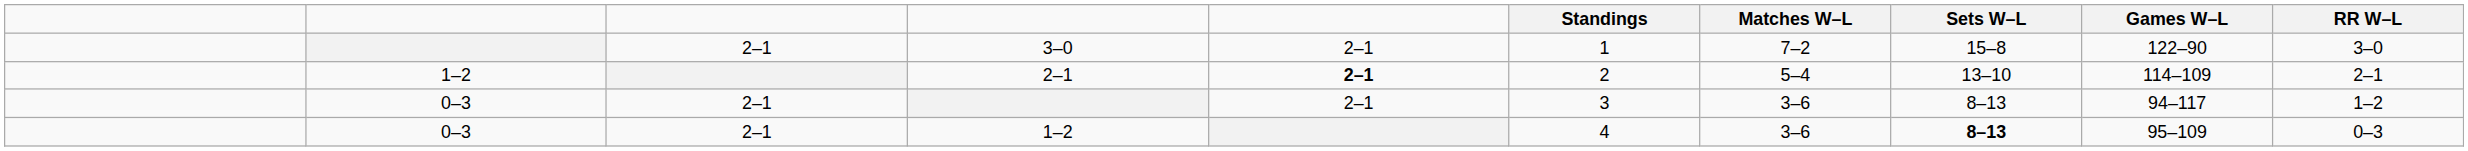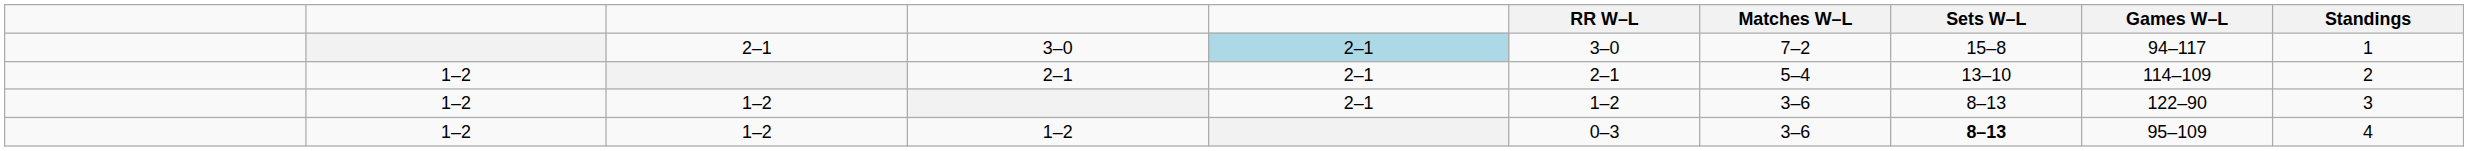columns swapped: RR W–L <-> Standings
row 2 | column 5: no background -> lightblue background
row 2 | Games W–L: 122–90 -> 94–117
row 3 | column 5: bold -> normal
row 4 | column 2: 0–3 -> 1–2
row 4 | column 3: 2–1 -> 1–2
row 4 | Games W–L: 94–117 -> 122–90
row 5 | column 2: 0–3 -> 1–2
row 5 | column 3: 2–1 -> 1–2
